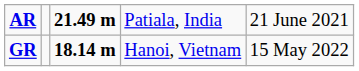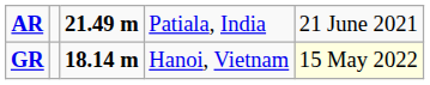GR | column 5: no background -> lightyellow background
